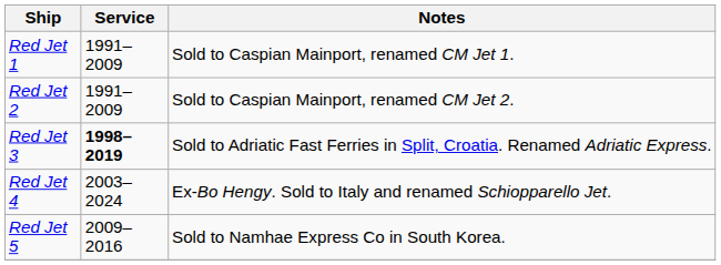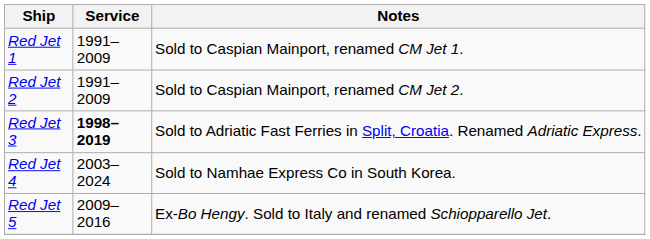Red Jet 4 | Notes: Ex-Bo Hengy. Sold to Italy and renamed Schiopparello Jet. -> Sold to Namhae Express Co in South Korea.
Red Jet 5 | Notes: Sold to Namhae Express Co in South Korea. -> Ex-Bo Hengy. Sold to Italy and renamed Schiopparello Jet.
